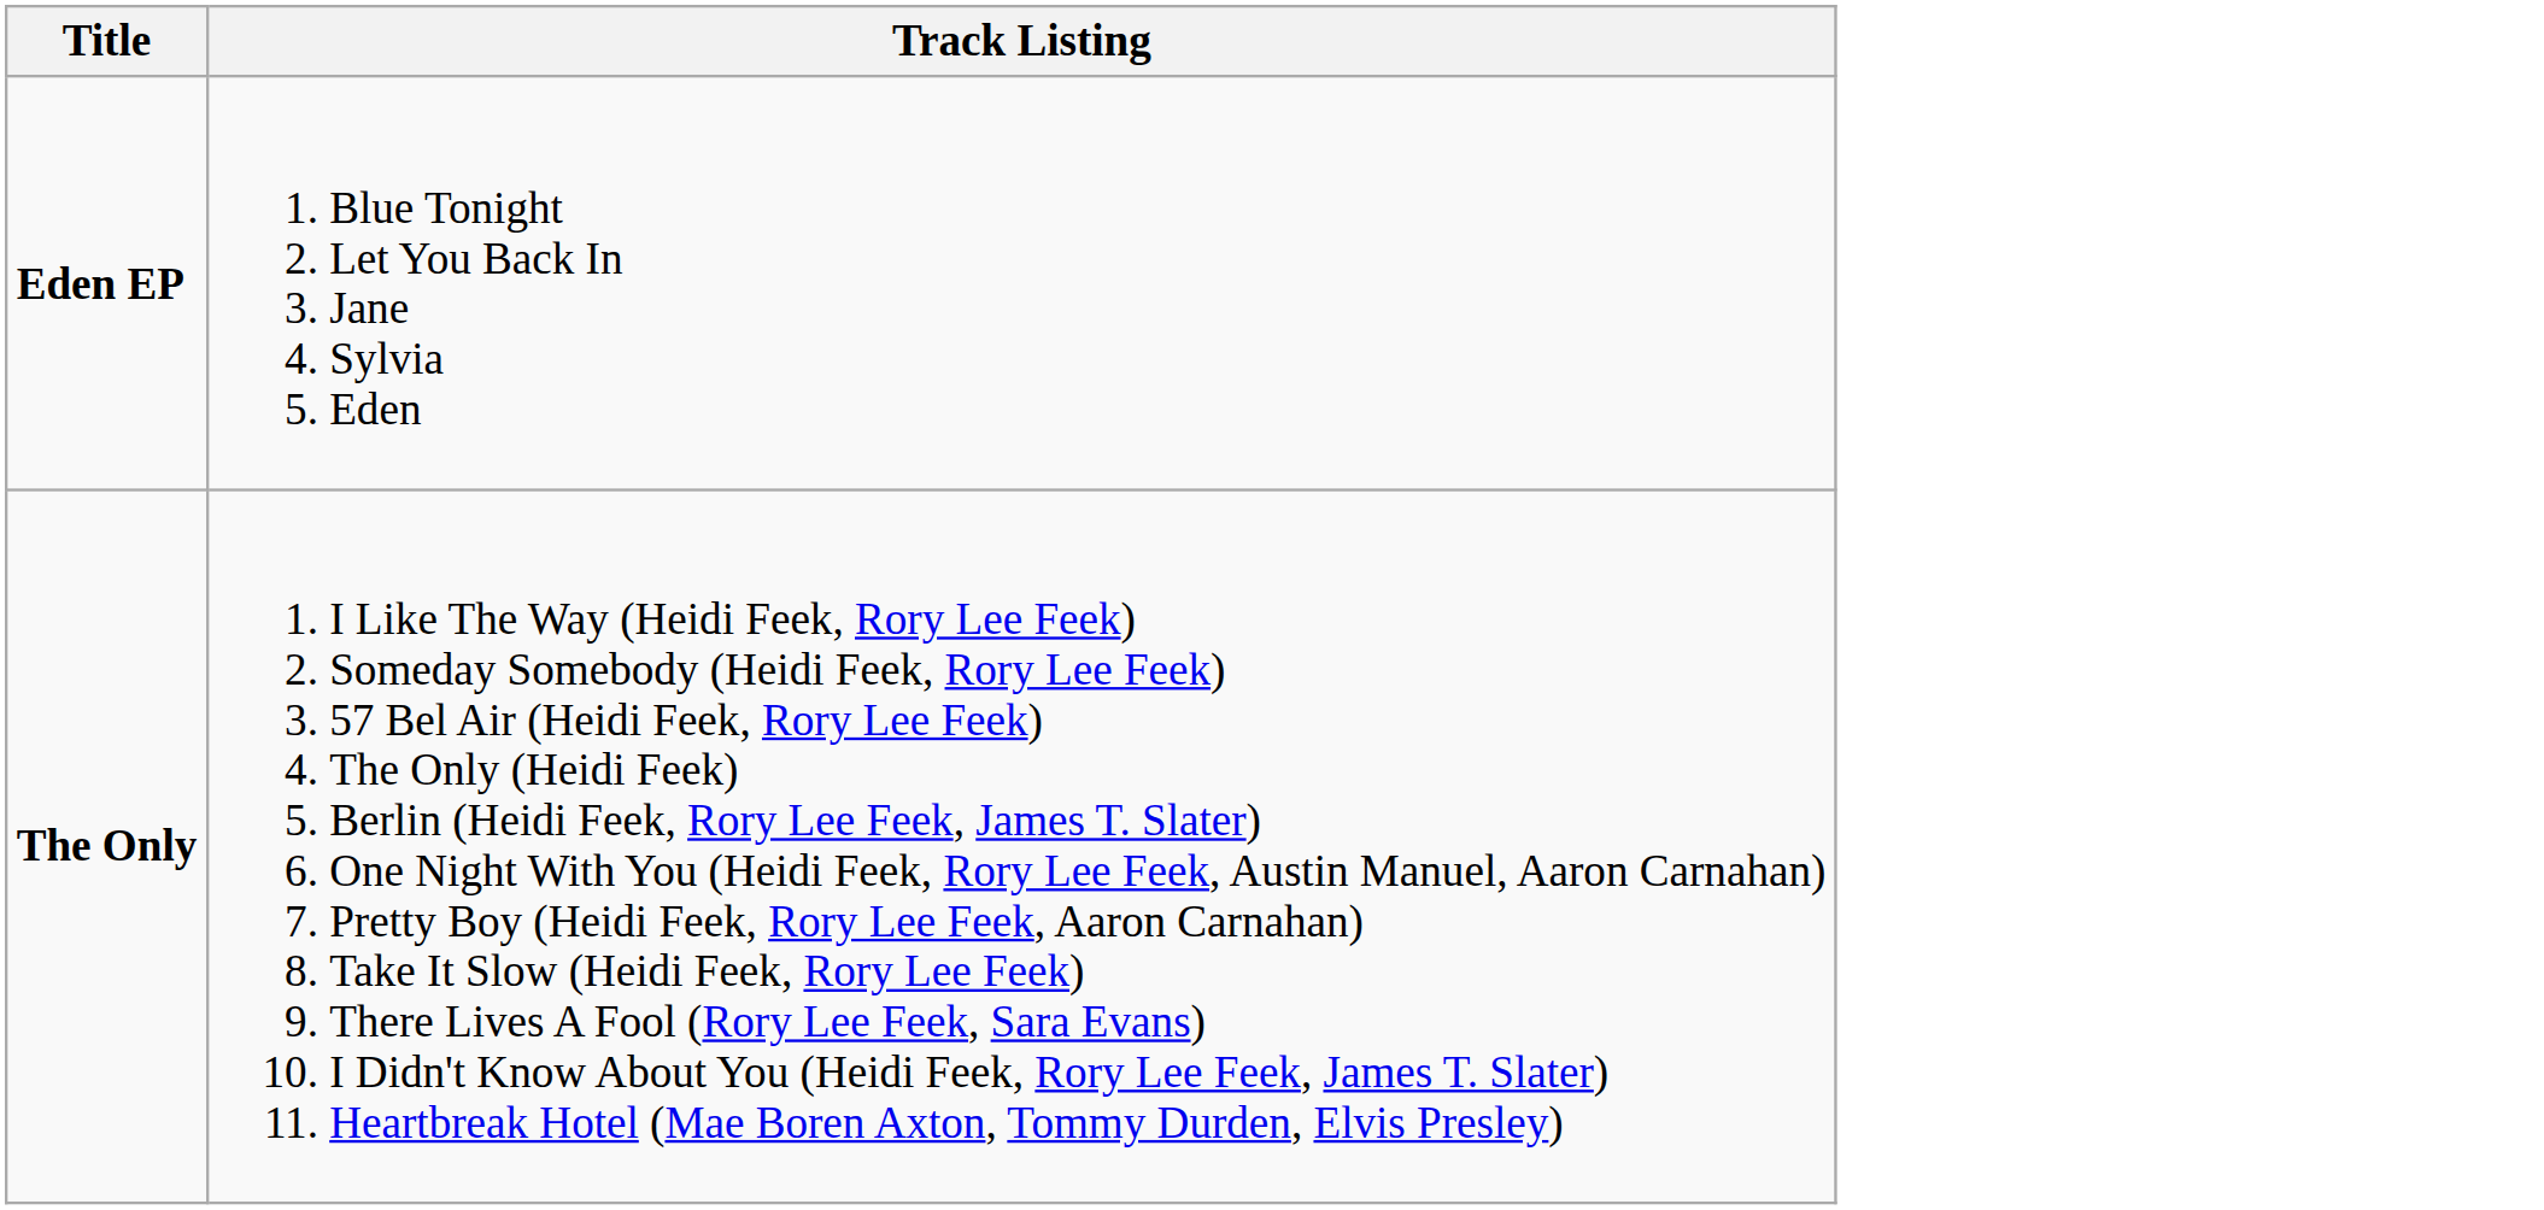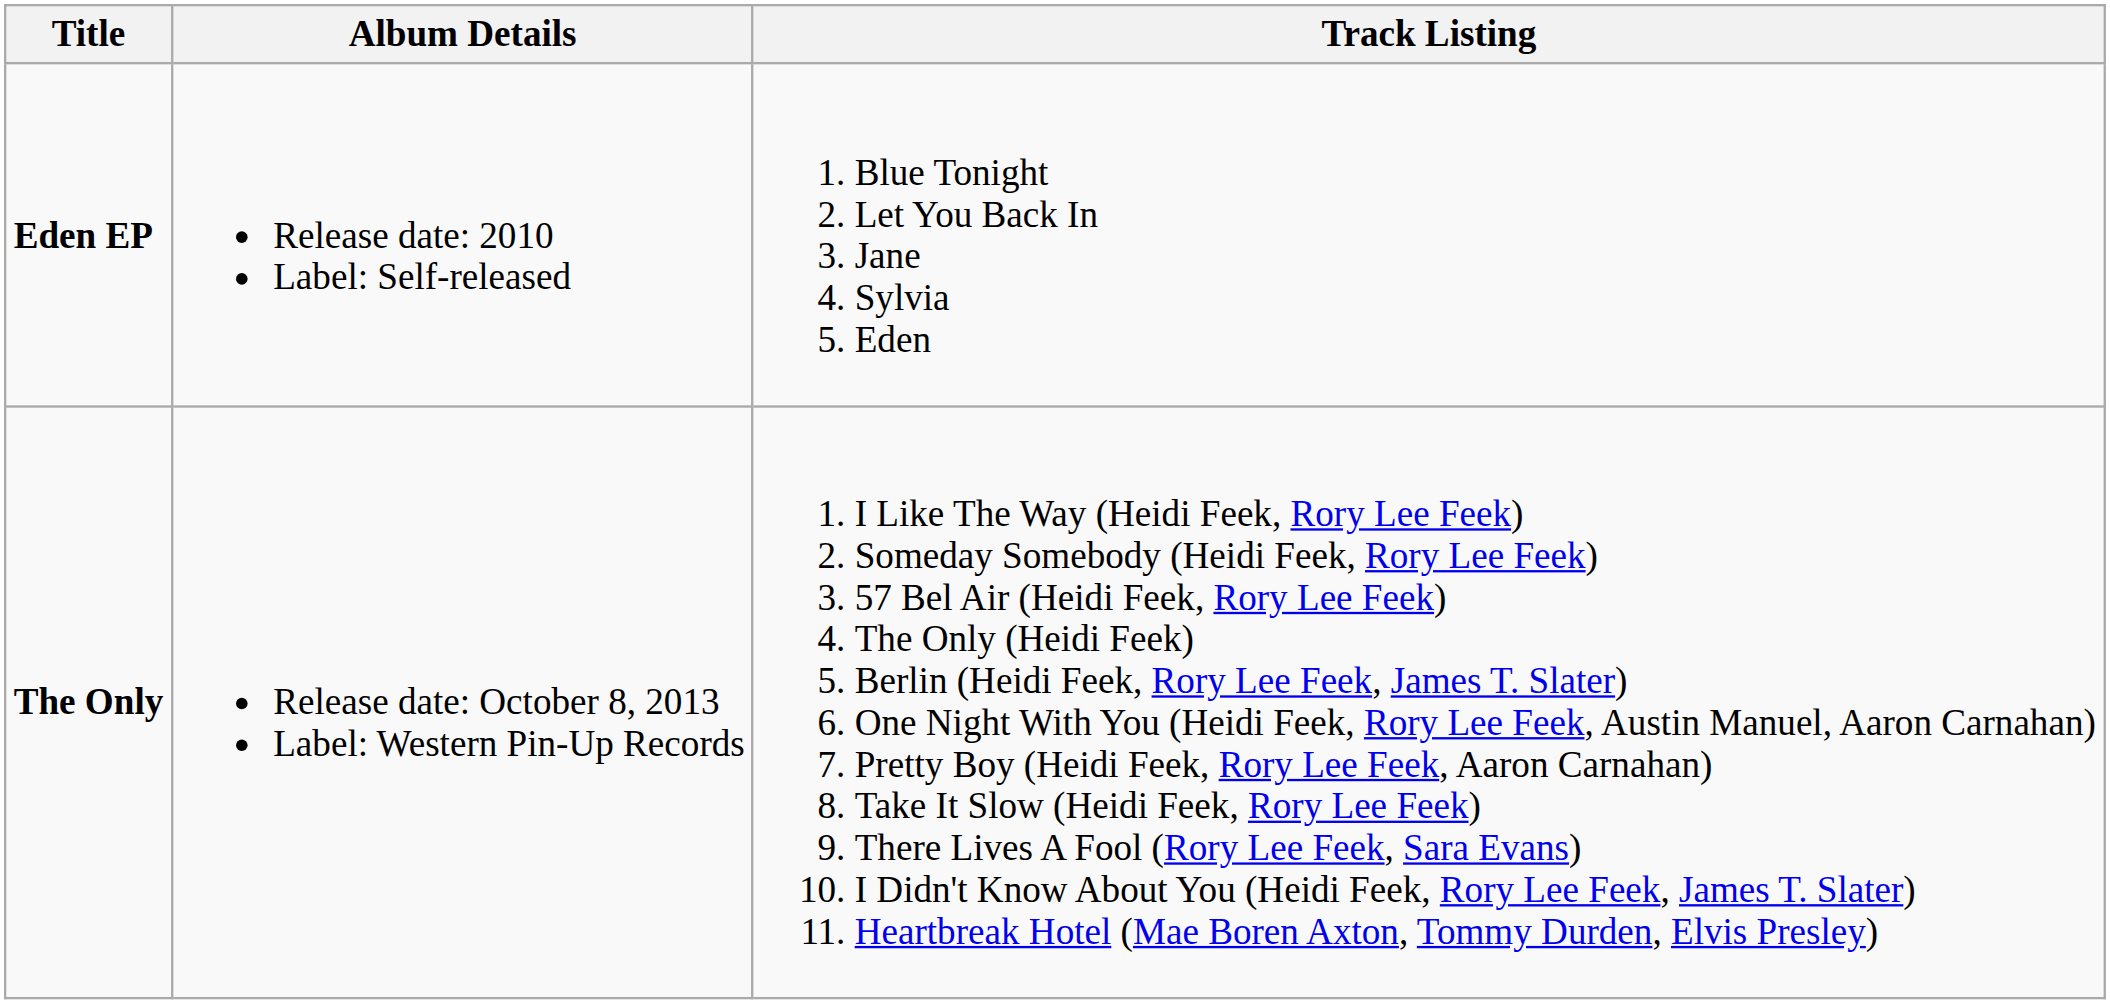+ column: Album Details | Release date: 2010 Label: Self-released | Release date: October 8, 2013 Label: Western Pin-Up Records
